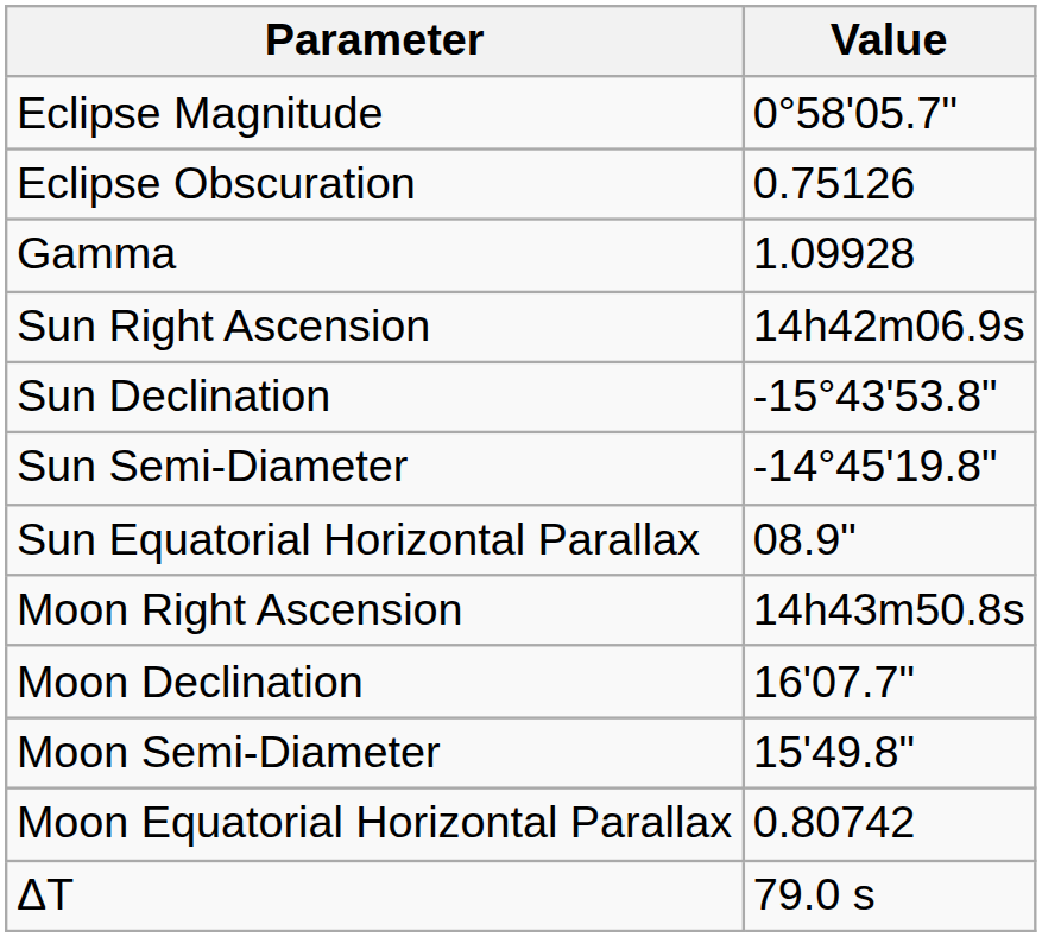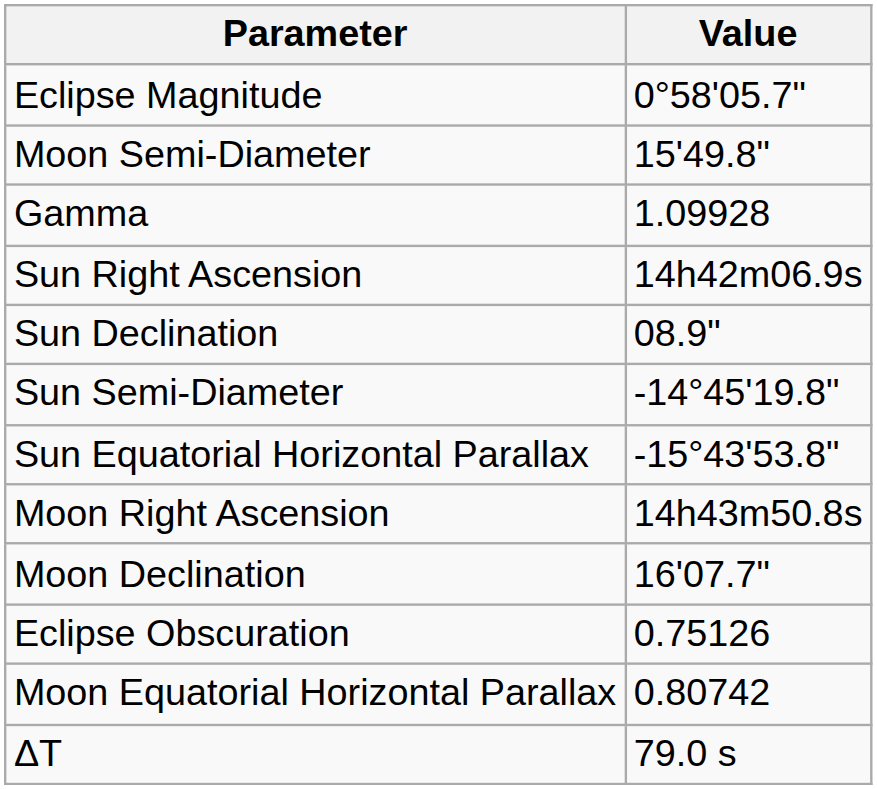rows swapped: Eclipse Obscuration <-> Moon Semi-Diameter
Sun Declination | Value: -15°43'53.8" -> 08.9"
Sun Equatorial Horizontal Parallax | Value: 08.9" -> -15°43'53.8"
